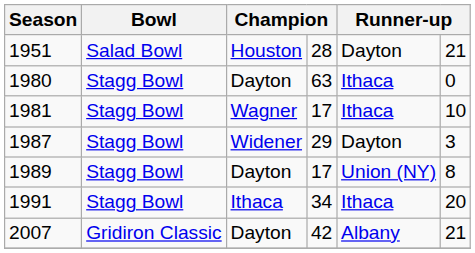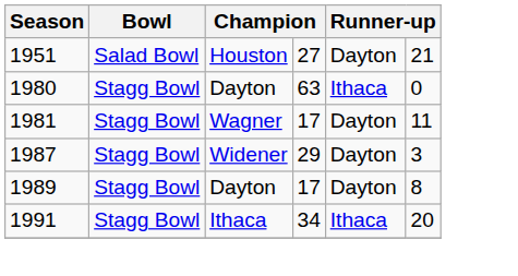1951 | column 4: 28 -> 27
1981 | column 5: Ithaca -> Dayton
1981 | column 6: 10 -> 11
1989 | column 5: Union (NY) -> Dayton
- row: 2007 | Gridiron Classic | Dayton | 42 | Albany | 21
